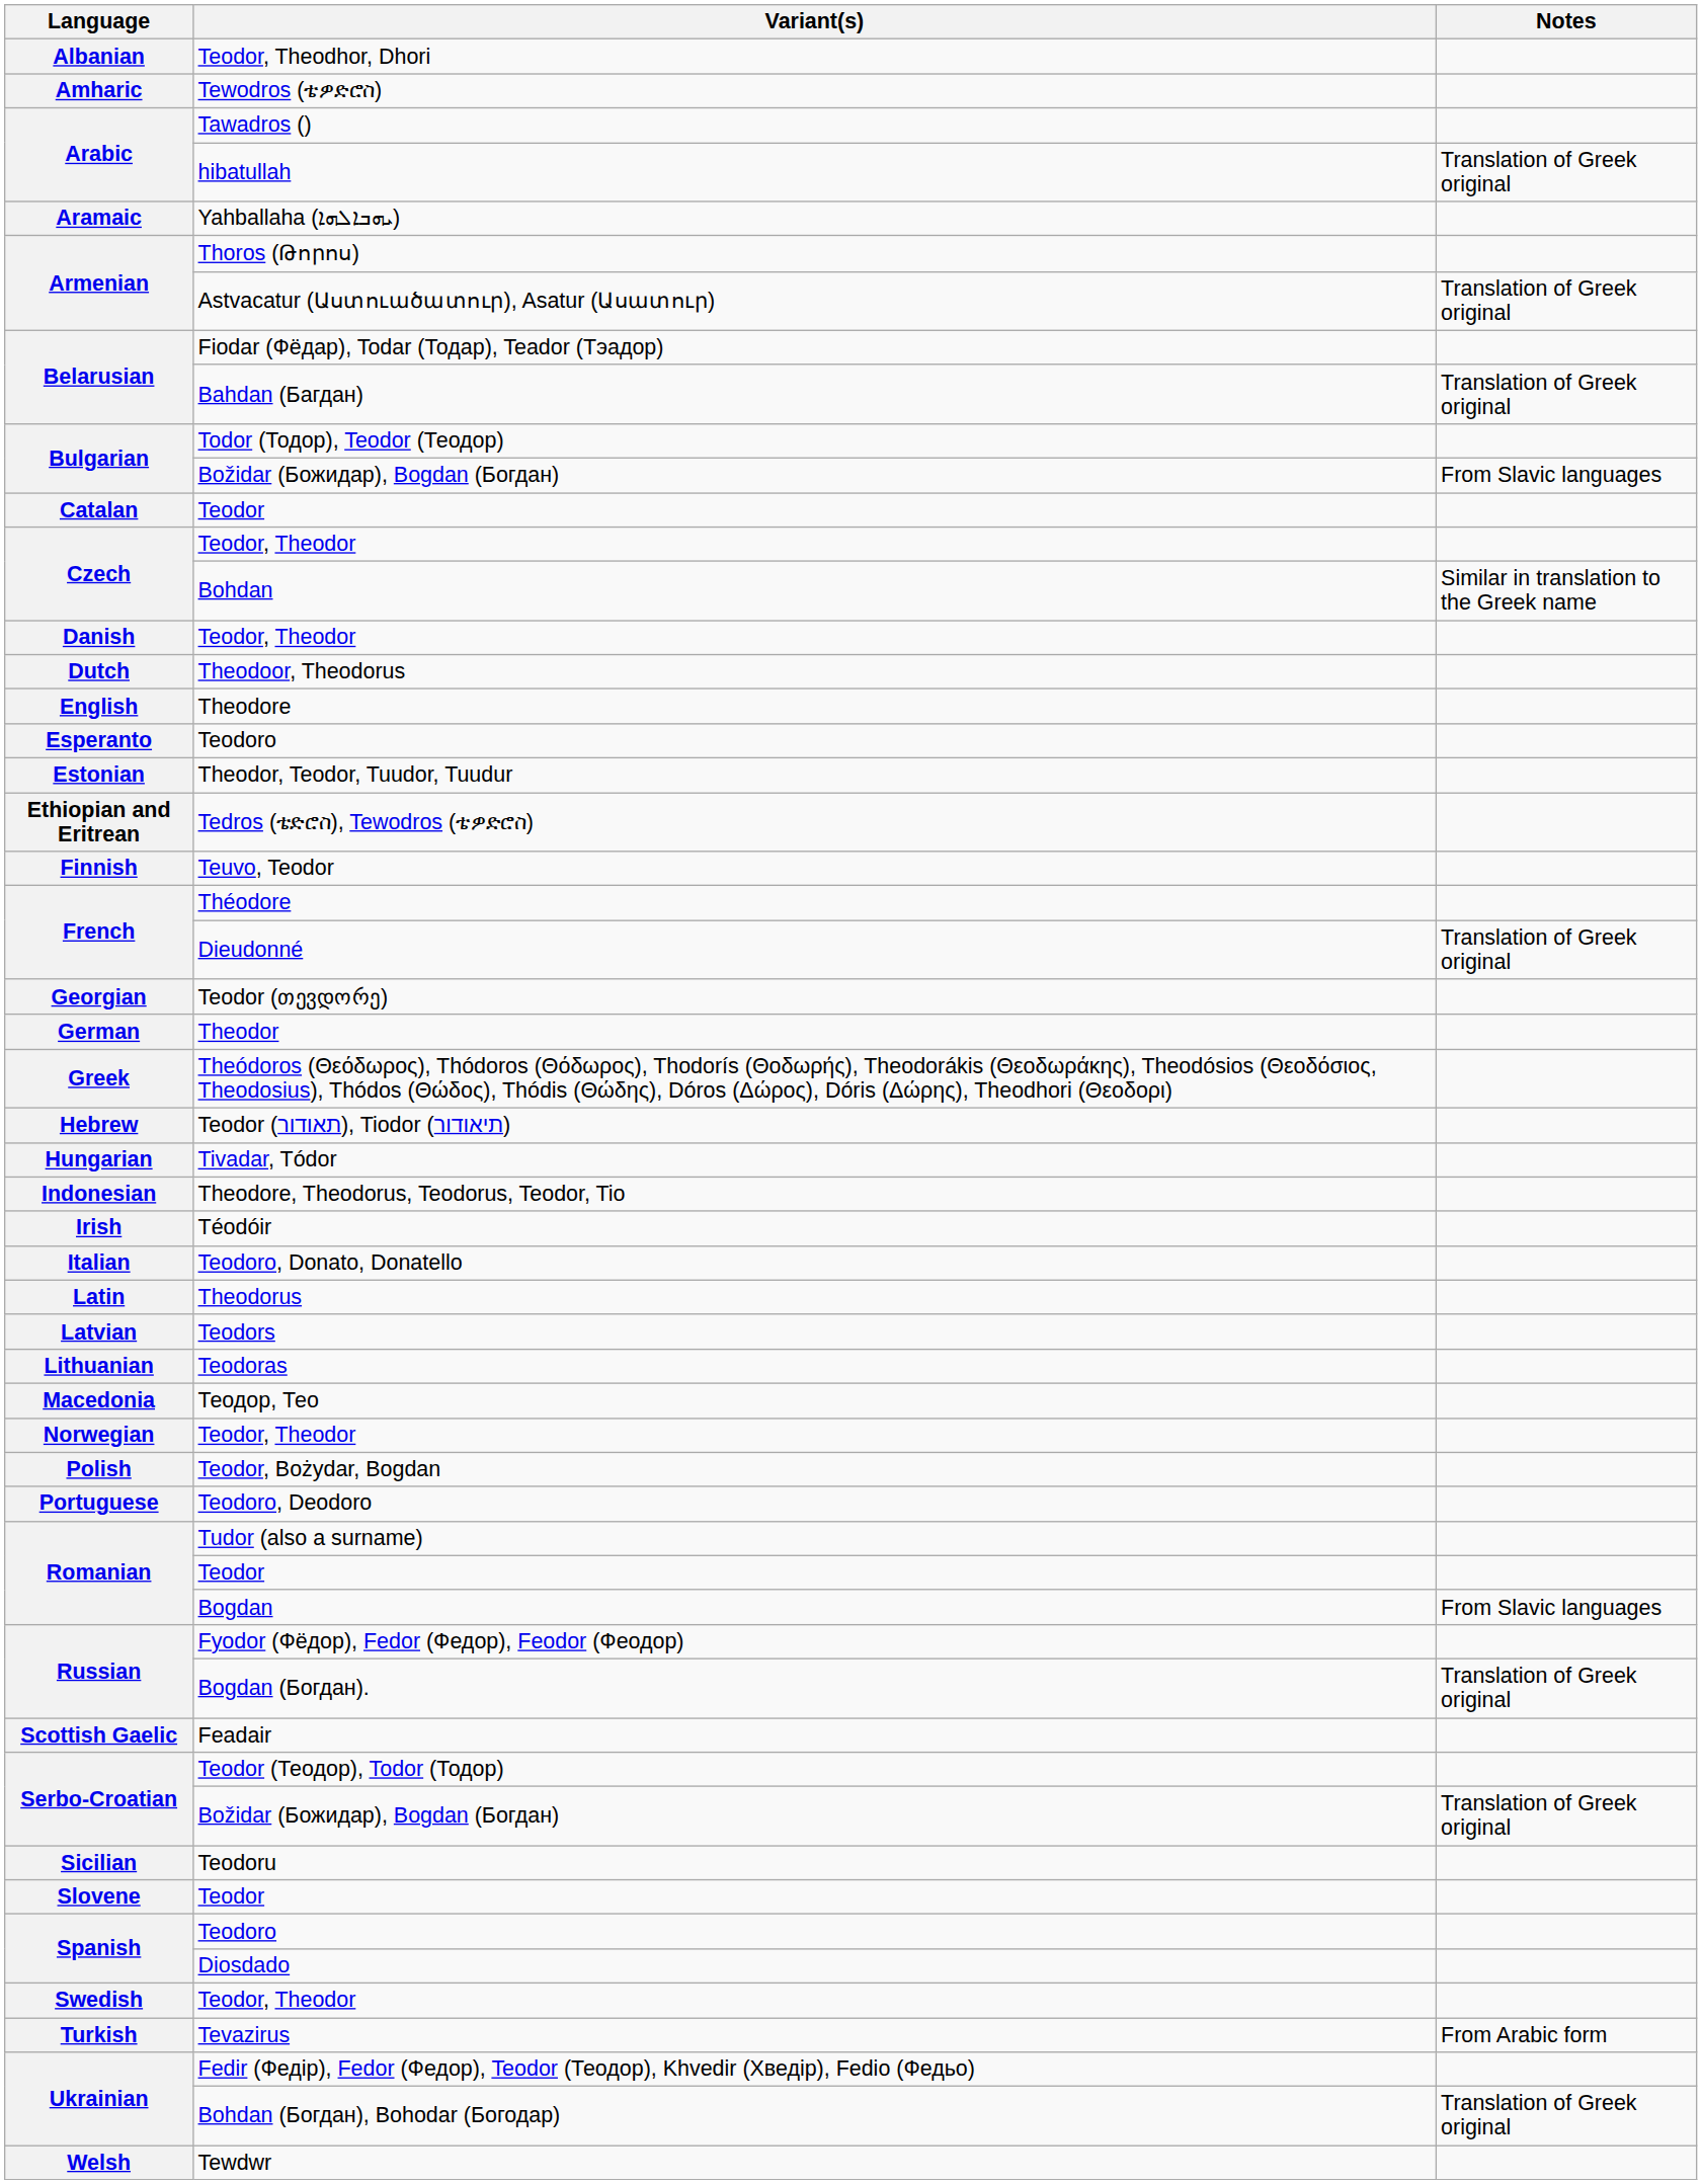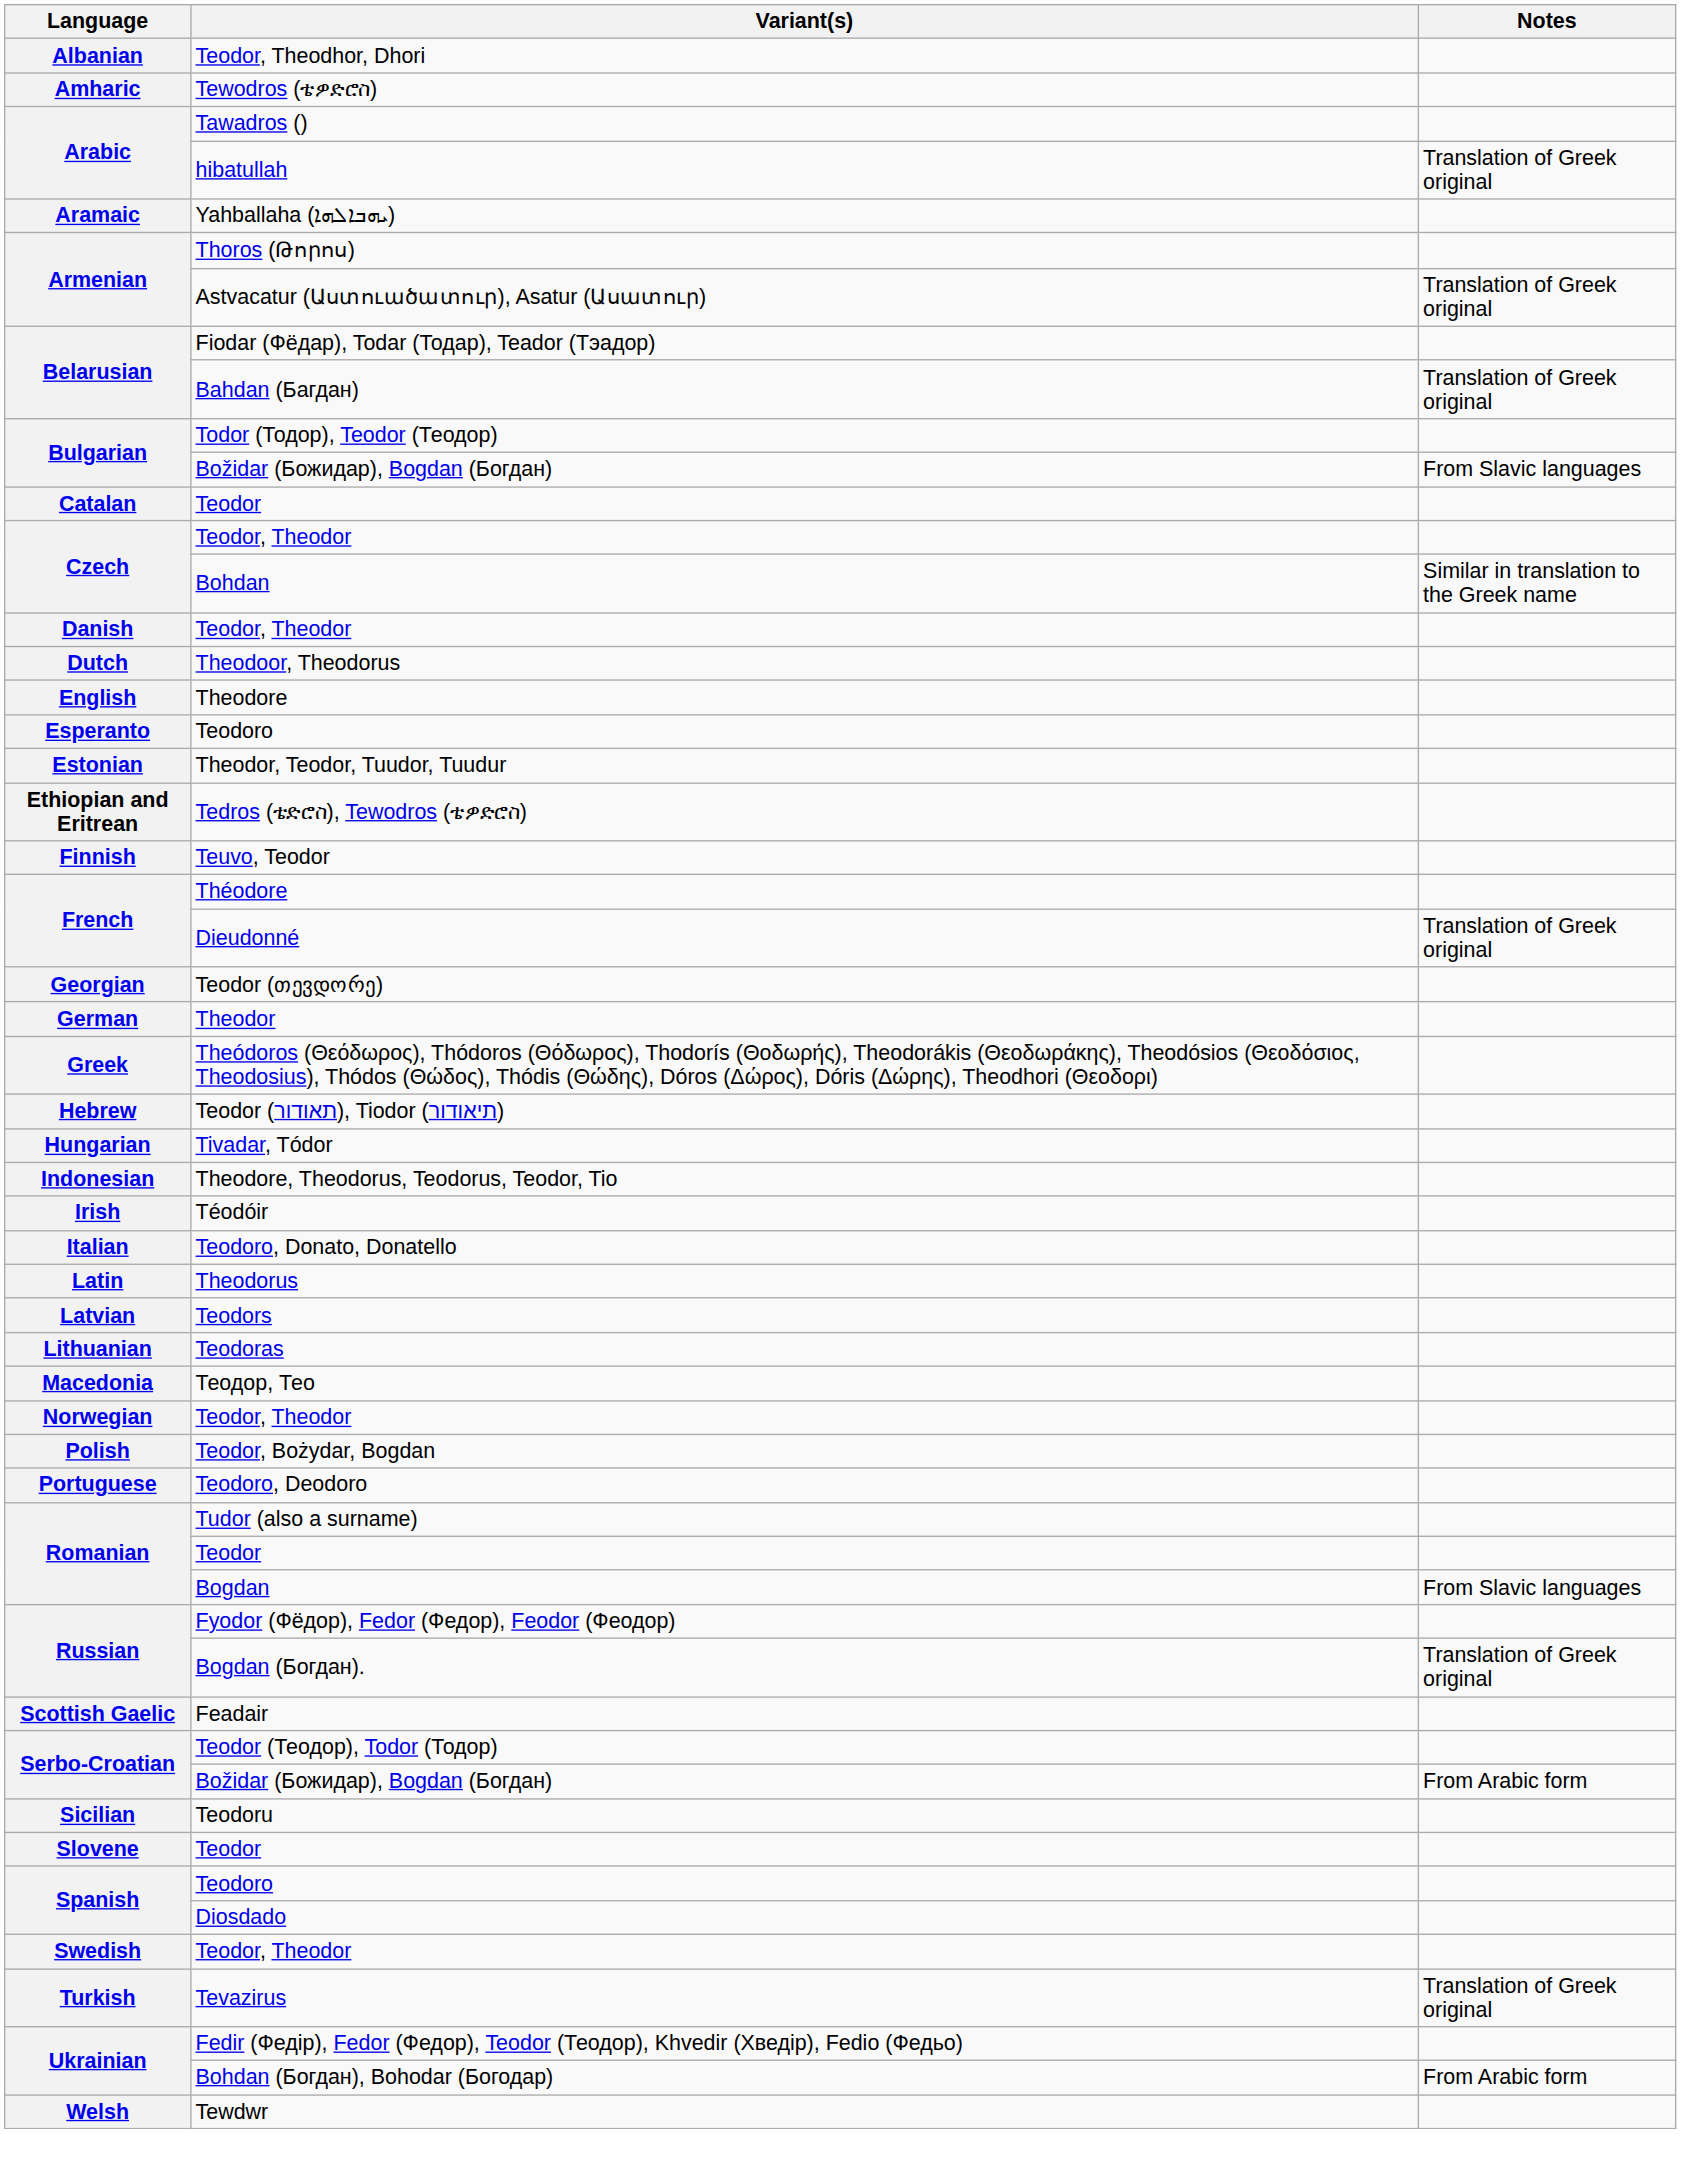Serbo-Croatian / Božidar (Божидар), Bogdan (Богдан) | Notes: Translation of Greek original -> From Arabic form
Tevazirus | Notes: From Arabic form -> Translation of Greek original
Bohdan (Богдан), Bohodar (Богодар) | Notes: Translation of Greek original -> From Arabic form
